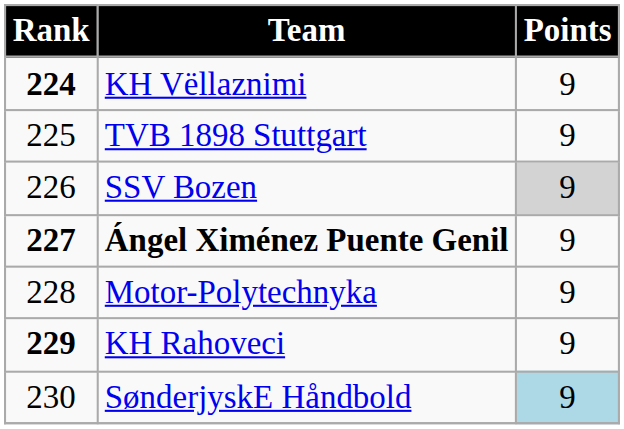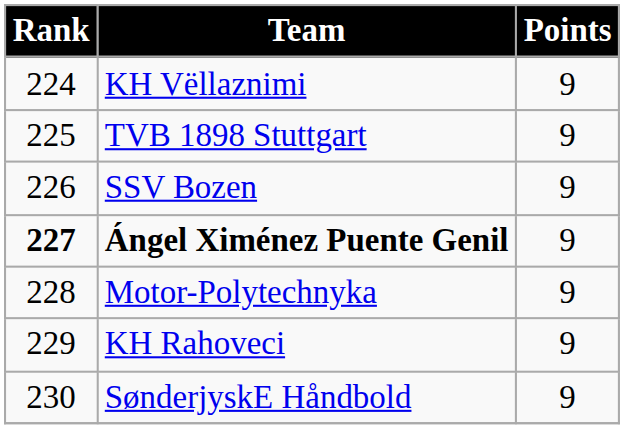KH Vëllaznimi | Rank: bold -> normal
SSV Bozen | Points: lightgrey background -> no background
KH Rahoveci | Rank: bold -> normal
SønderjyskE Håndbold | Points: lightblue background -> no background
